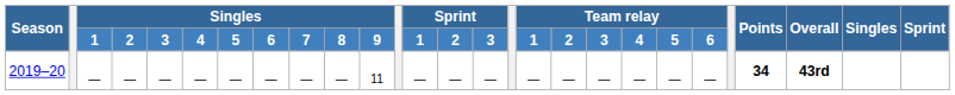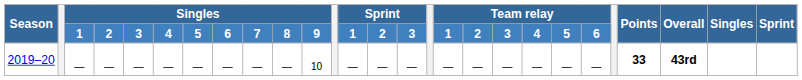2019–20 | Singles / 9: 11 -> 10
2019–20 | Points: 34 -> 33
